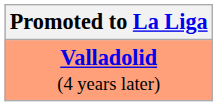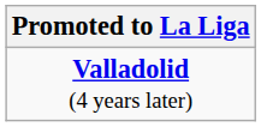Valladolid (4 years later) | column 1: lightsalmon background -> no background
